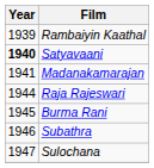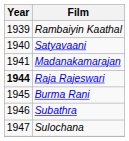Satyavaani | Year: bold -> normal
Raja Rajeswari | Year: normal -> bold
